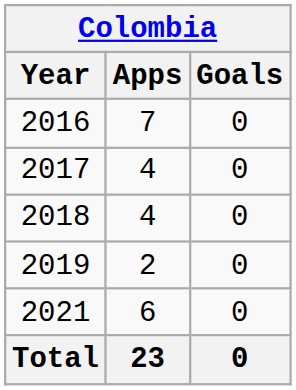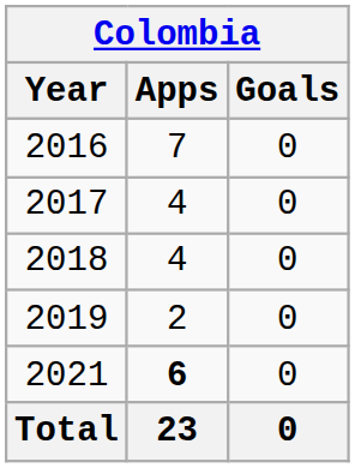2021 | Apps: normal -> bold
